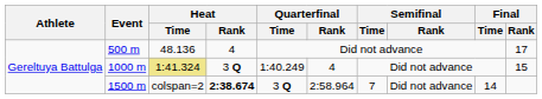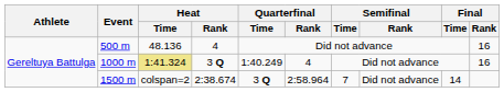500 m | Final / Rank: 17 -> 16
1000 m | Final / Rank: 15 -> 16
1500 m | Heat / Rank: bold -> normal
